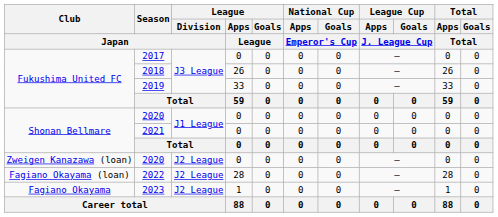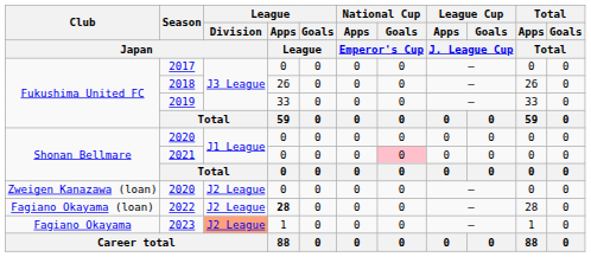2021 | National Cup / Goals / Emperor's Cup: no background -> pink background
2022 | League / Apps / League: normal -> bold
2023 | League / Division / Japan: no background -> lightsalmon background
